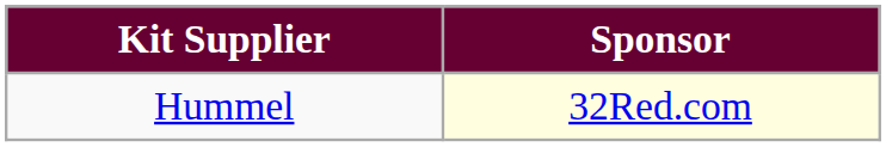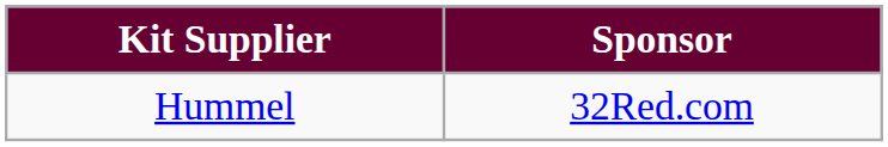Hummel | Sponsor: lightyellow background -> no background
